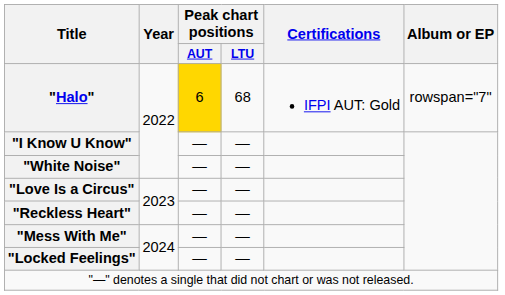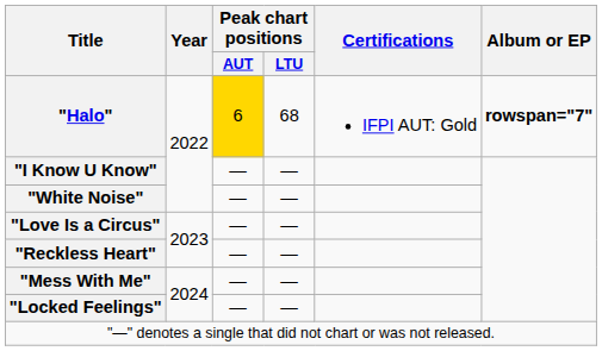"Halo" | Album or EP: normal -> bold
